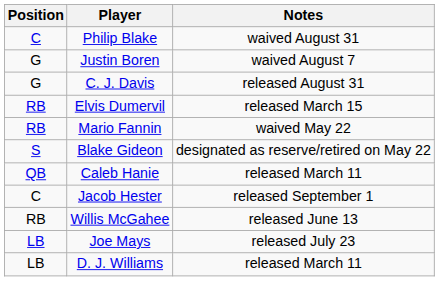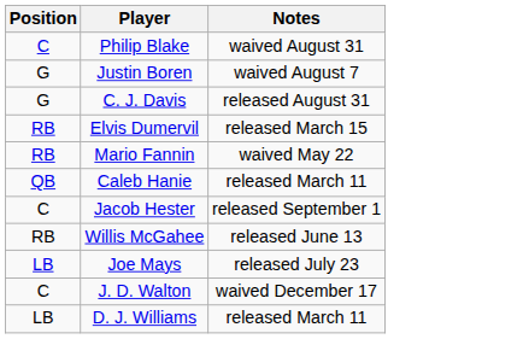- row: S | Blake Gideon | designated as reserve/retired on May 22
+ row: C | J. D. Walton | waived December 17
